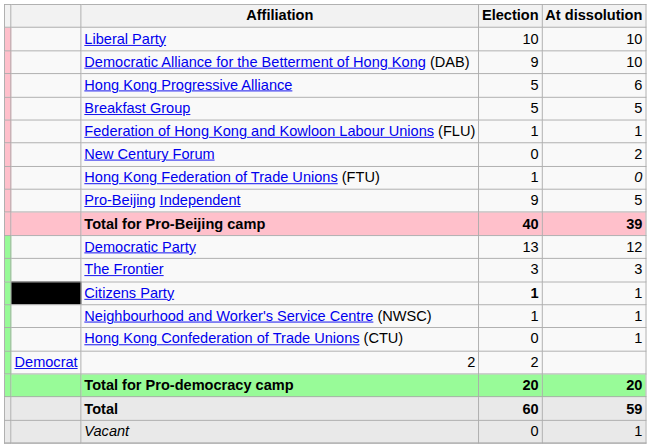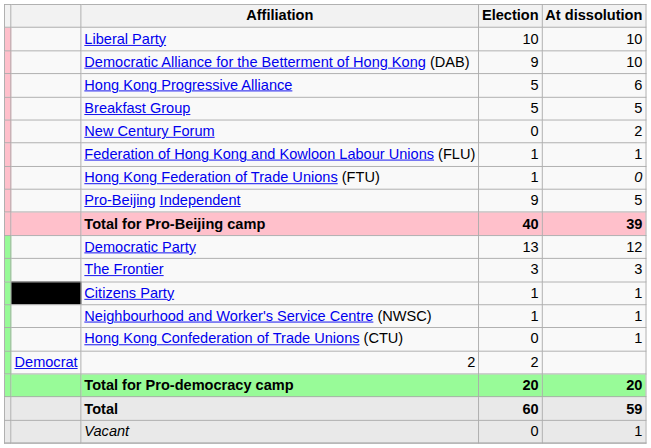rows swapped: New Century Forum <-> Federation of Hong Kong and Kowloon Labour Unions (FLU)
Citizens Party | Election: bold -> normal
